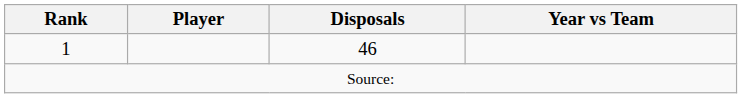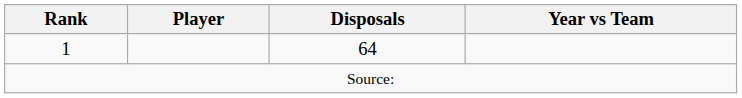1 | Disposals: 46 -> 64
